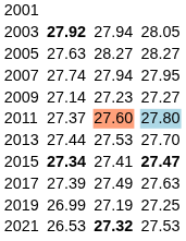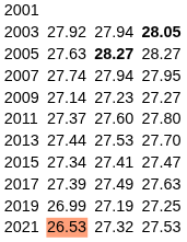2003 | column 2: bold -> normal
2003 | column 4: normal -> bold
2005 | column 3: normal -> bold
2011 | column 3: lightsalmon background -> no background
2011 | column 4: lightblue background -> no background
2015 | column 2: bold -> normal
2015 | column 4: bold -> normal
2021 | column 2: no background -> lightsalmon background
2021 | column 3: bold -> normal
